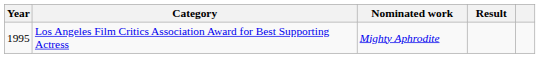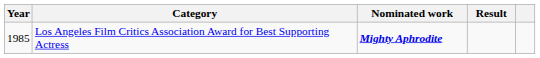row 2 | Year: 1995 -> 1985
row 2 | Nominated work: normal -> bold
